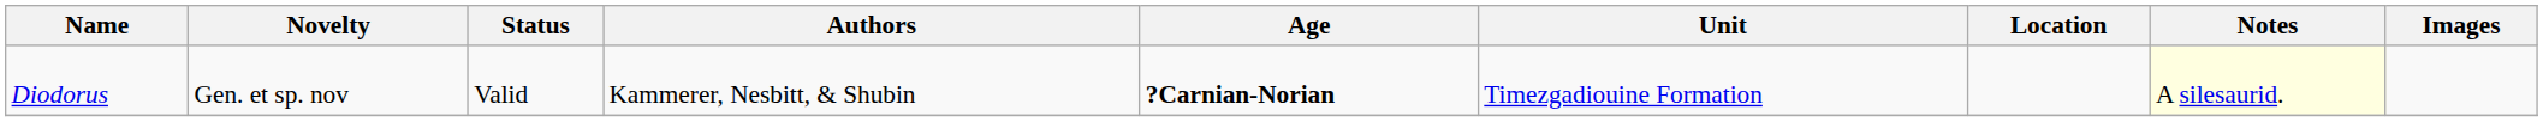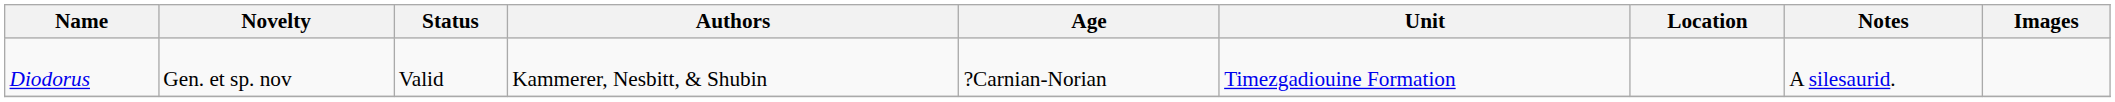Diodorus | Age: bold -> normal
Diodorus | Notes: lightyellow background -> no background
